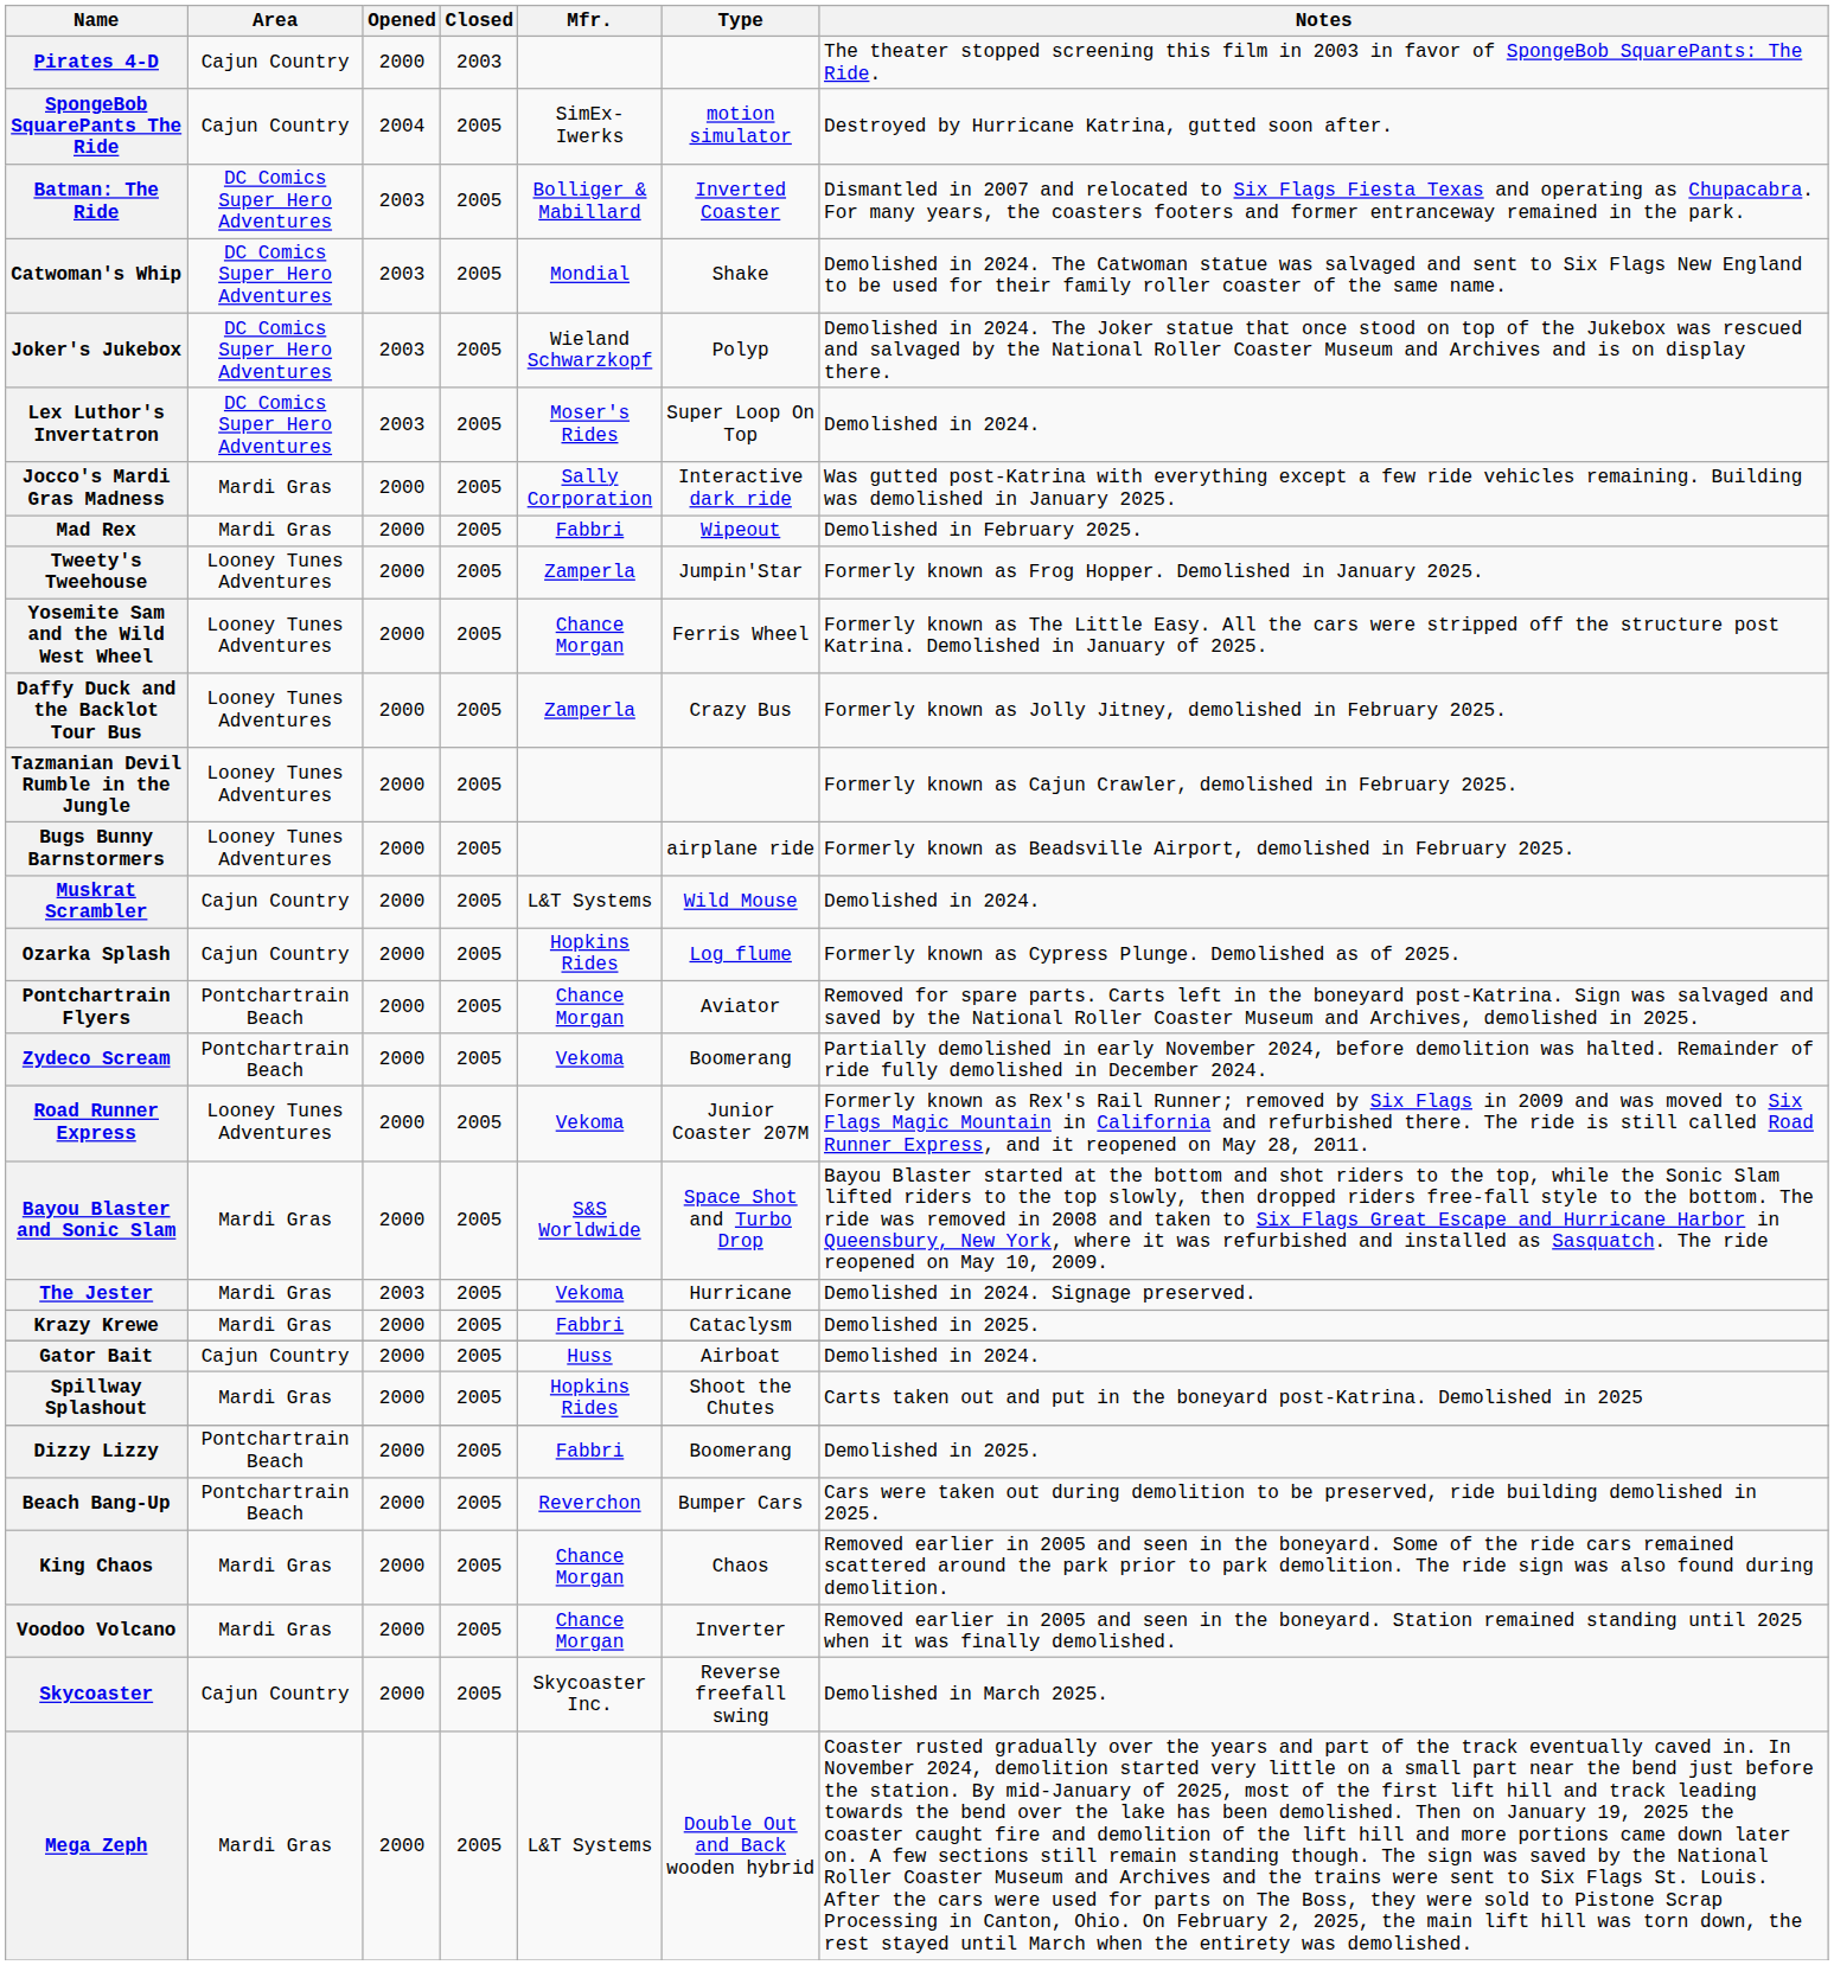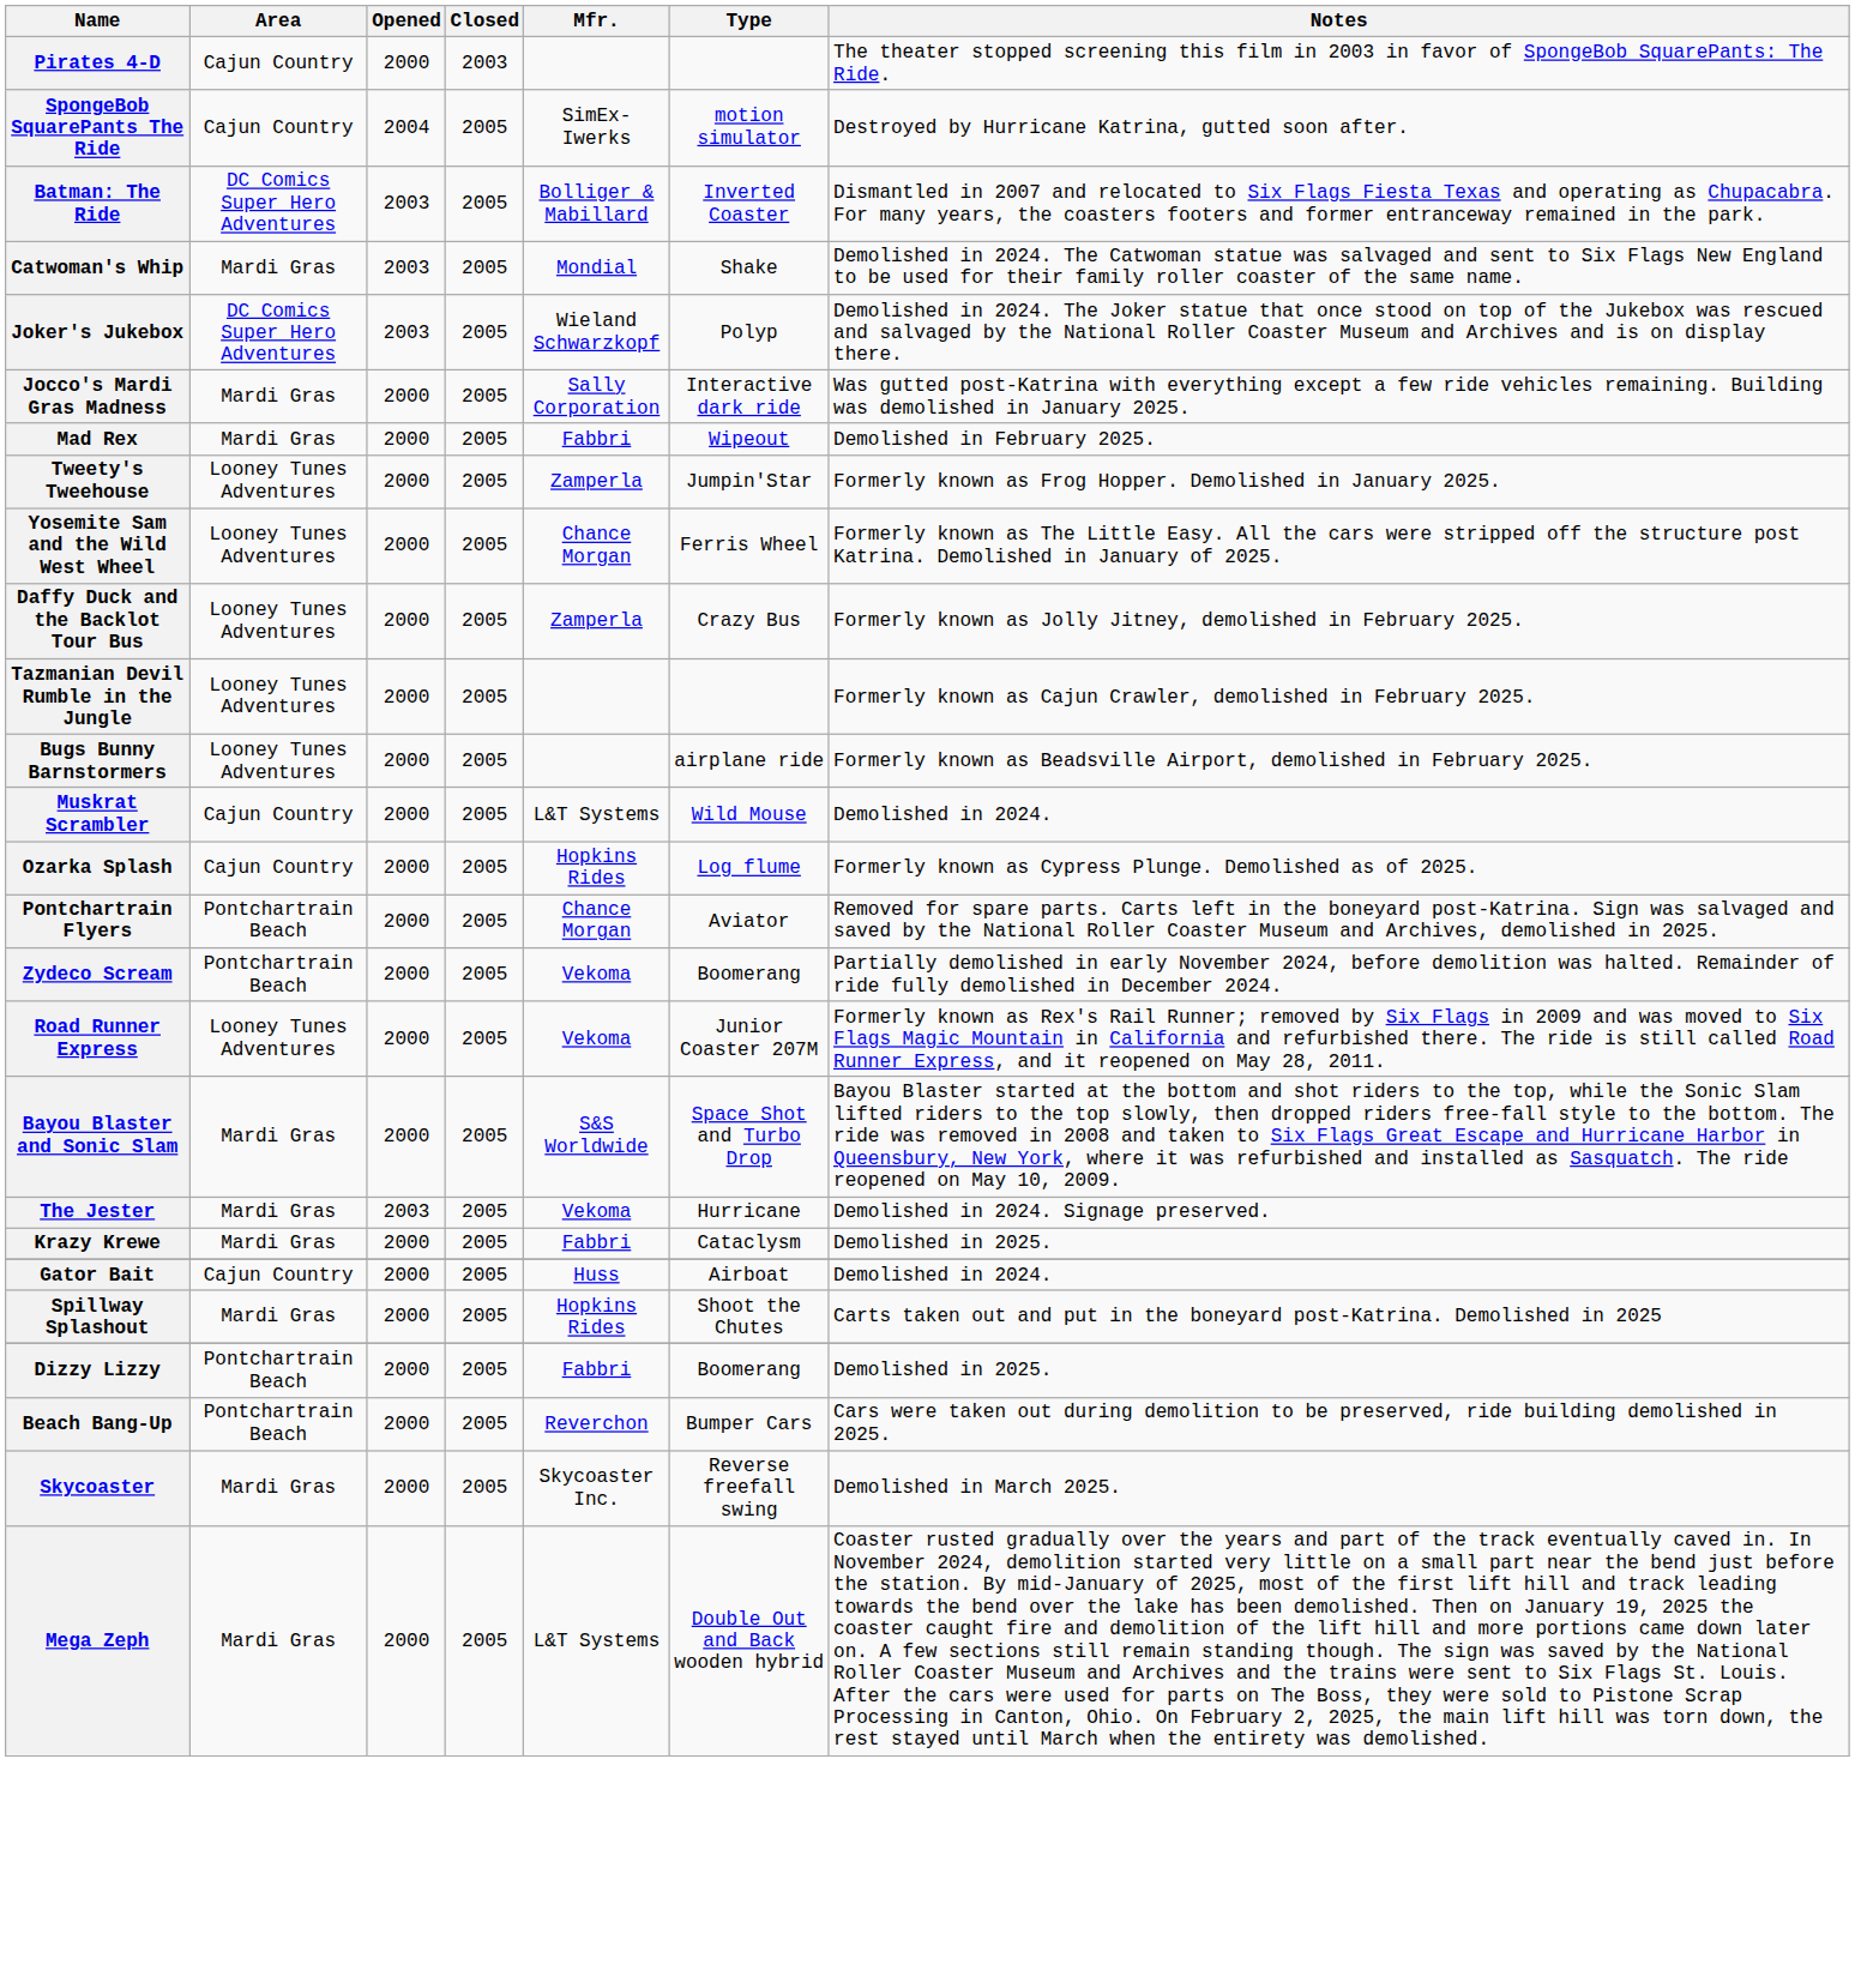Catwoman's Whip | Area: DC Comics Super Hero Adventures -> Mardi Gras
- row: Lex Luthor's Invertatron | DC Comics Super Hero Adventures | 2003 | 2005 | Moser's Rides | Super Loop On Top | Demolished in 2024.
- row: King Chaos | Mardi Gras | 2000 | 2005 | Chance Morgan | Chaos | Removed earlier in 2005 and seen in the boneyard. Some of the ride cars remained scattered around the park prior to park demolition. The ride sign was also found during demolition.
- row: Voodoo Volcano | Mardi Gras | 2000 | 2005 | Chance Morgan | Inverter | Removed earlier in 2005 and seen in the boneyard. Station remained standing until 2025 when it was finally demolished.
Skycoaster | Area: Cajun Country -> Mardi Gras
